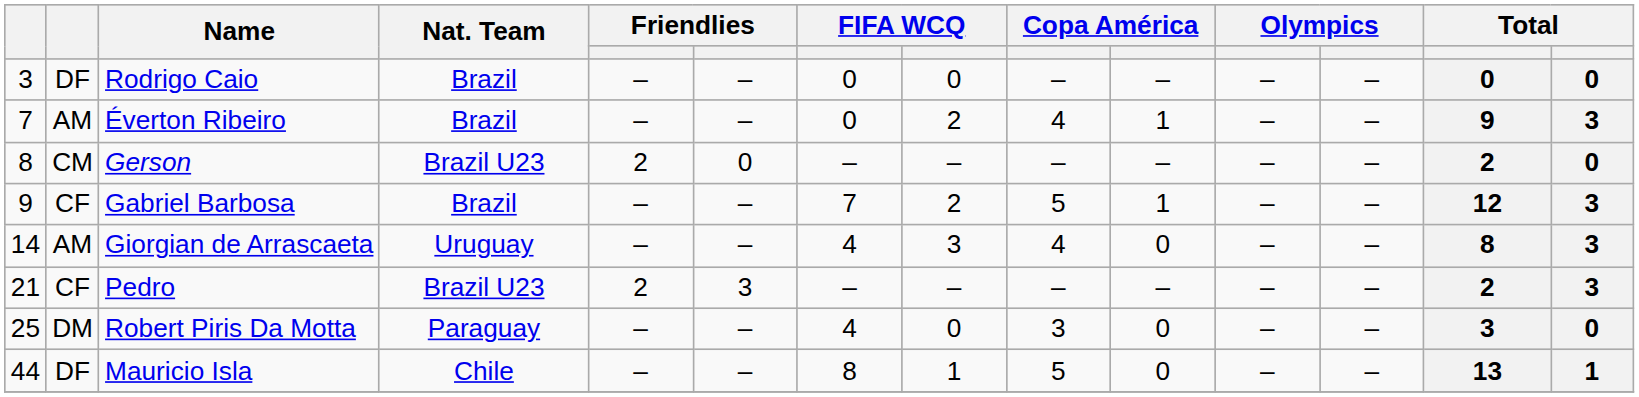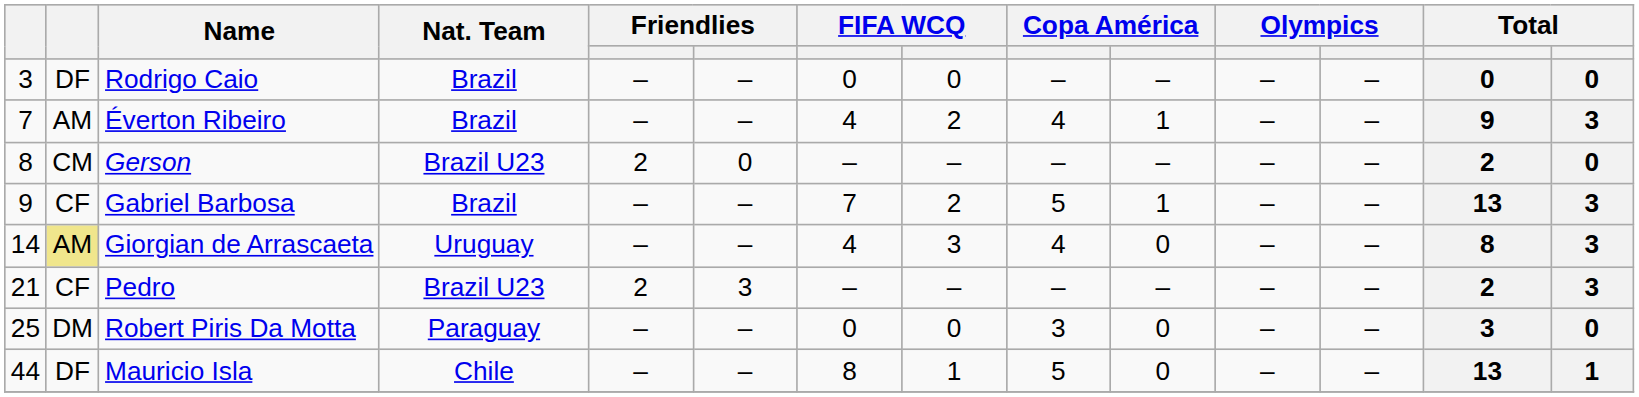Éverton Ribeiro | column 7: 0 -> 4
Gabriel Barbosa | column 13: 12 -> 13
Giorgian de Arrascaeta | column 2: no background -> khaki background
Robert Piris Da Motta | column 7: 4 -> 0
